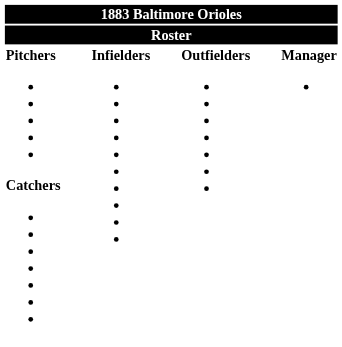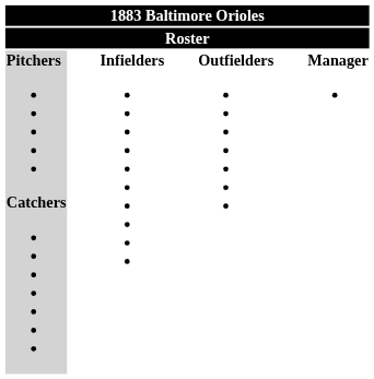Pitchers Catchers | column 1: no background -> lightgrey background
